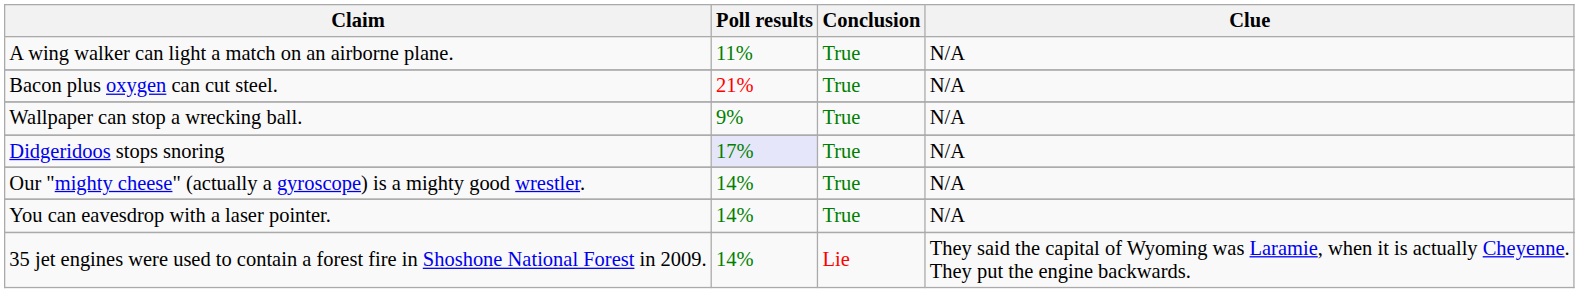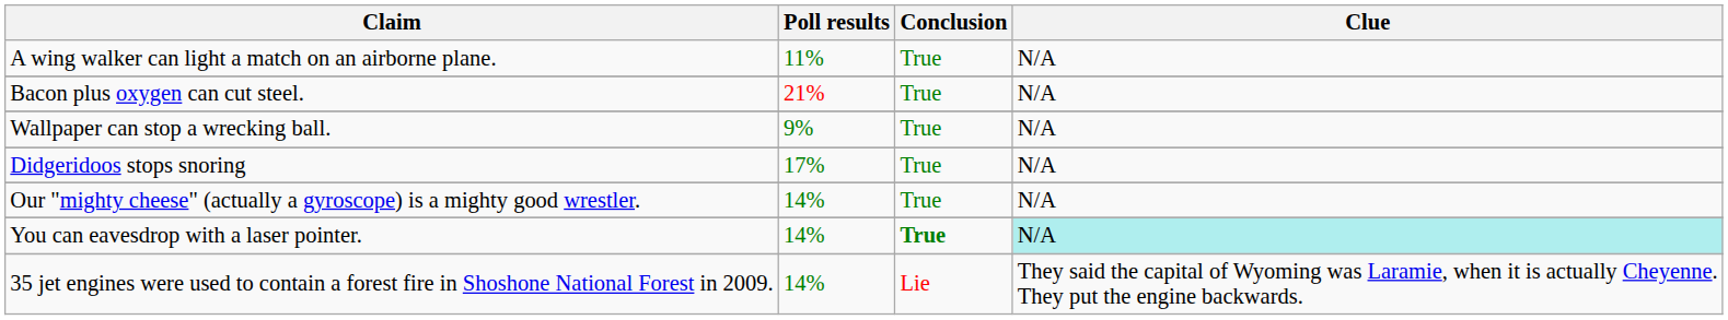Didgeridoos stops snoring | Poll results: lavender background -> no background
You can eavesdrop with a laser pointer. | Conclusion: normal -> bold
You can eavesdrop with a laser pointer. | Clue: no background -> paleturquoise background
